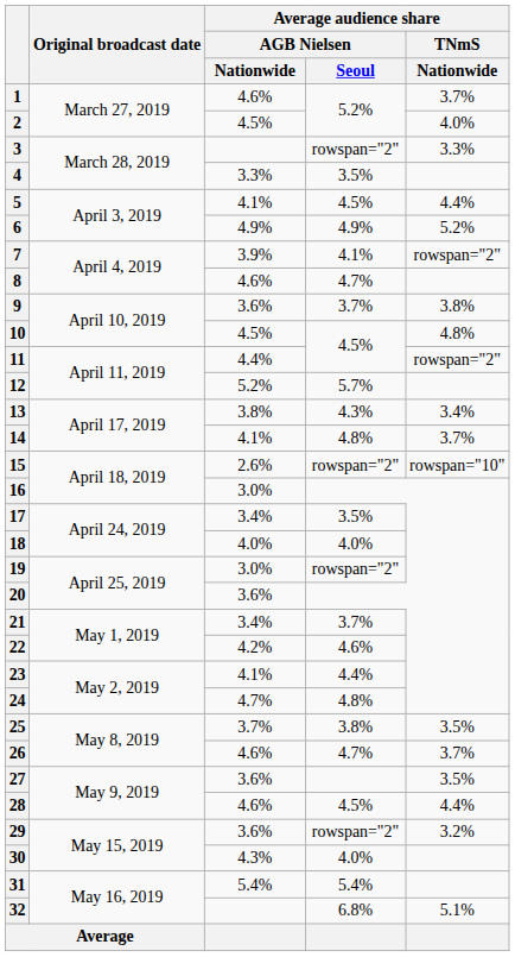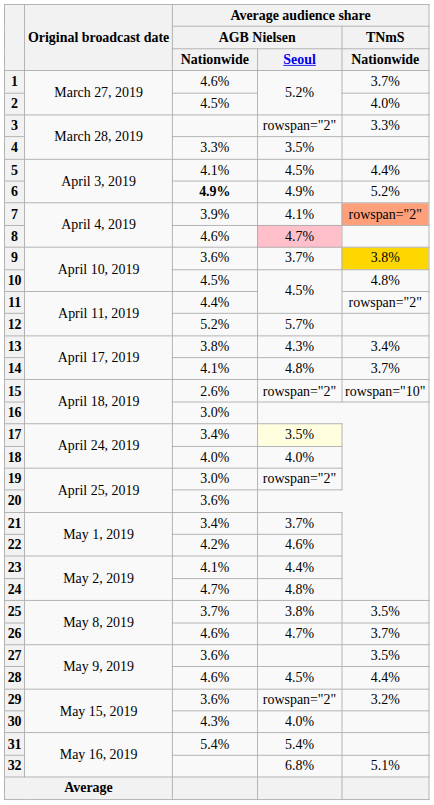6 | Average audience share / AGB Nielsen / Nationwide: normal -> bold
7 | Average audience share / TNmS / Nationwide: no background -> lightsalmon background
8 | Average audience share / AGB Nielsen / Seoul: no background -> pink background
9 | Average audience share / TNmS / Nationwide: no background -> gold background
17 | Average audience share / AGB Nielsen / Seoul: no background -> lightyellow background
